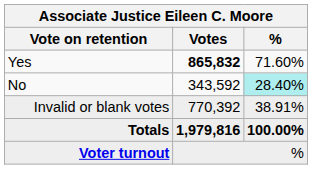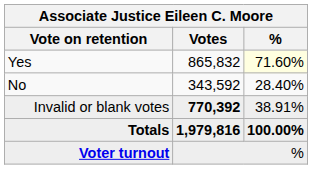Yes | Votes: bold -> normal
Yes | %: no background -> lightyellow background
No | %: paleturquoise background -> no background
Invalid or blank votes | Votes: normal -> bold
